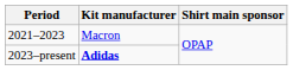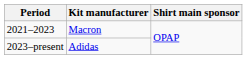2023–present | Kit manufacturer: bold -> normal
